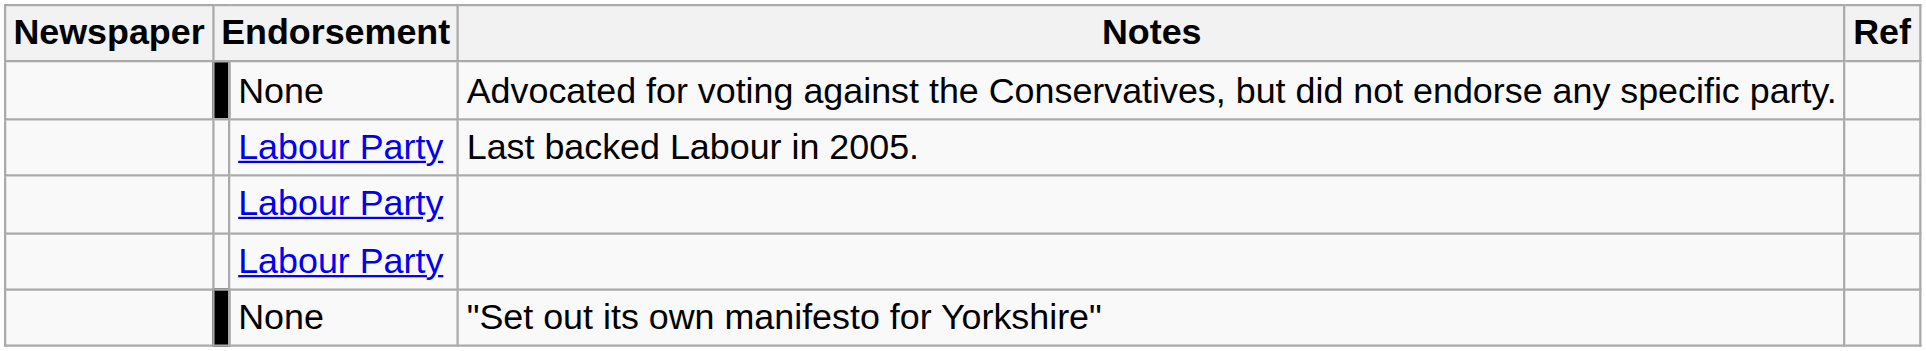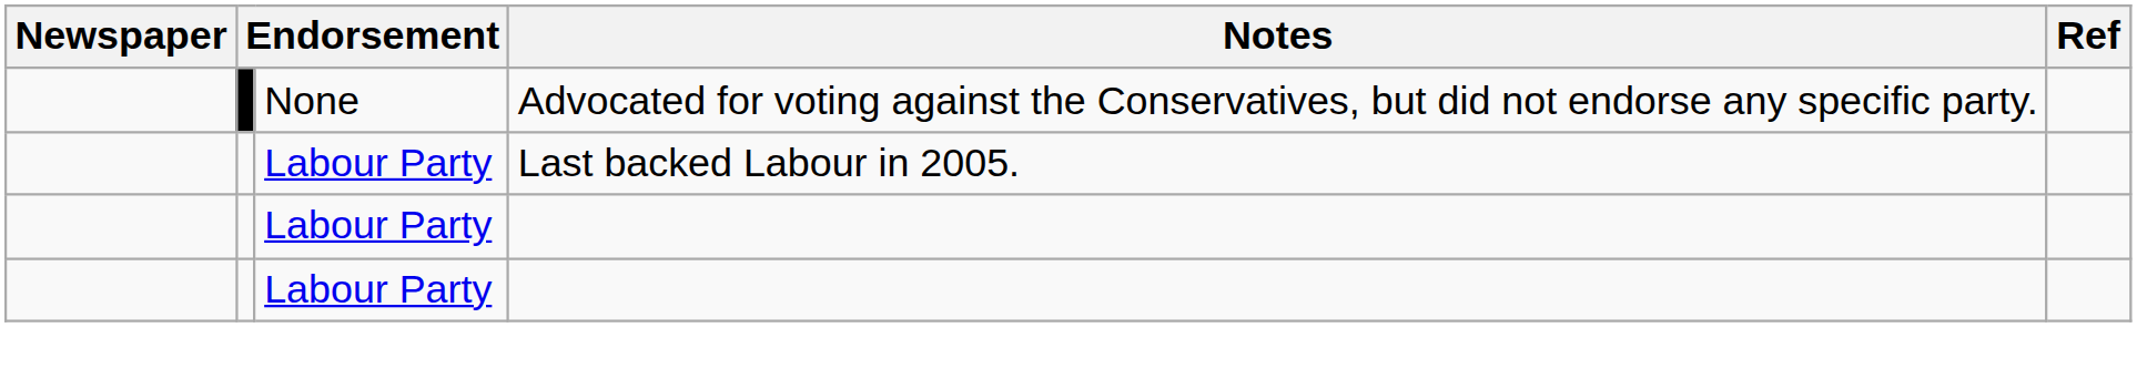- row: None | "Set out its own manifesto for Yorkshire"
